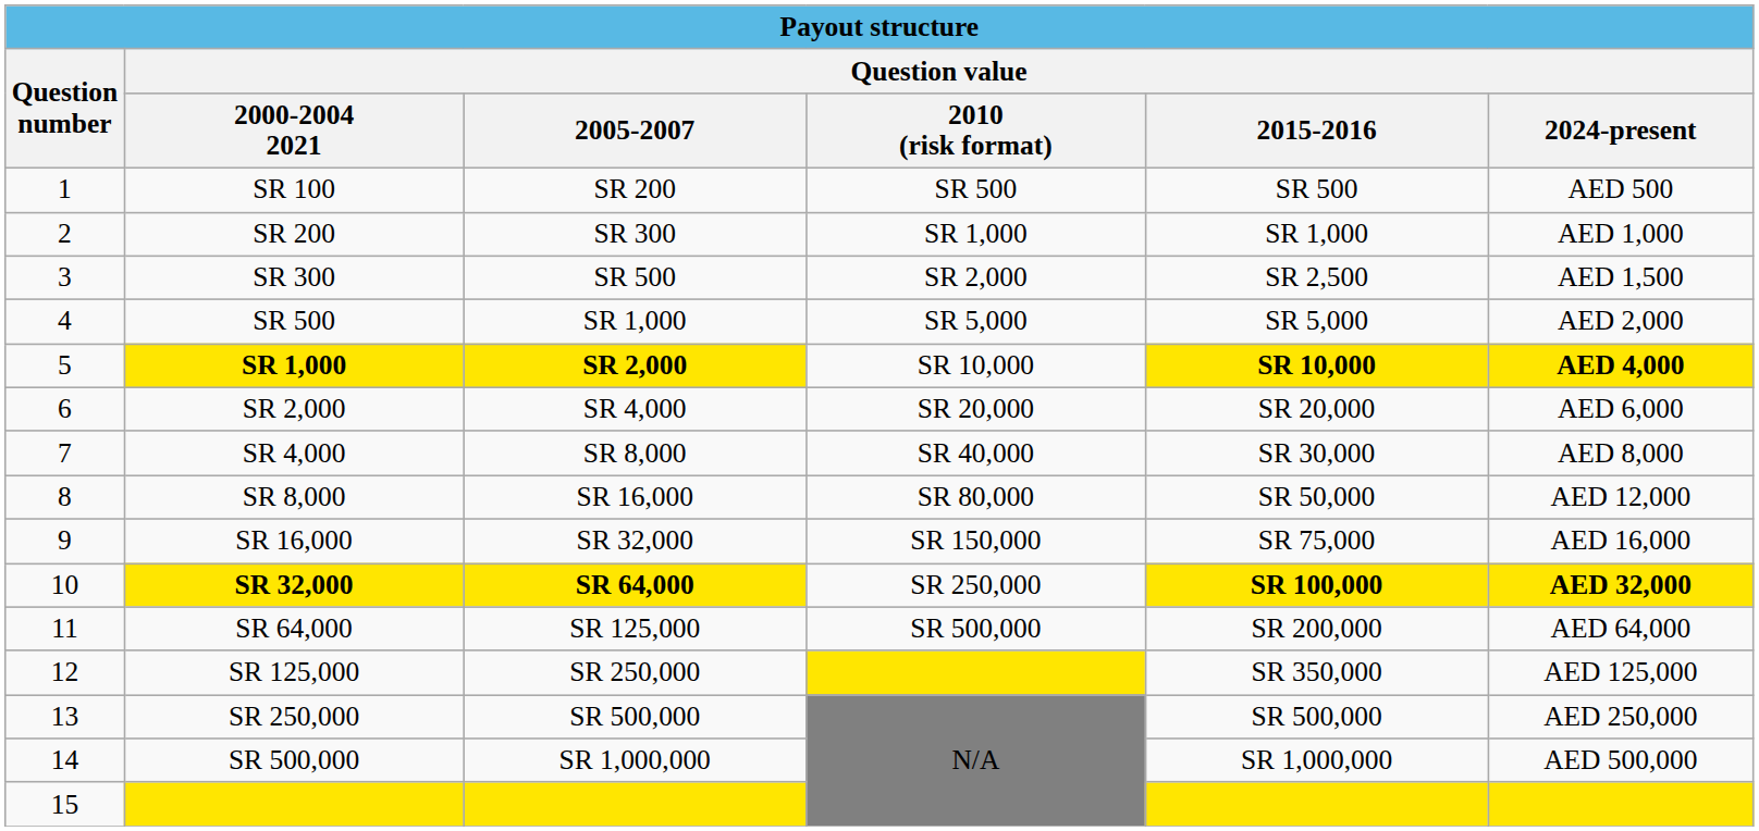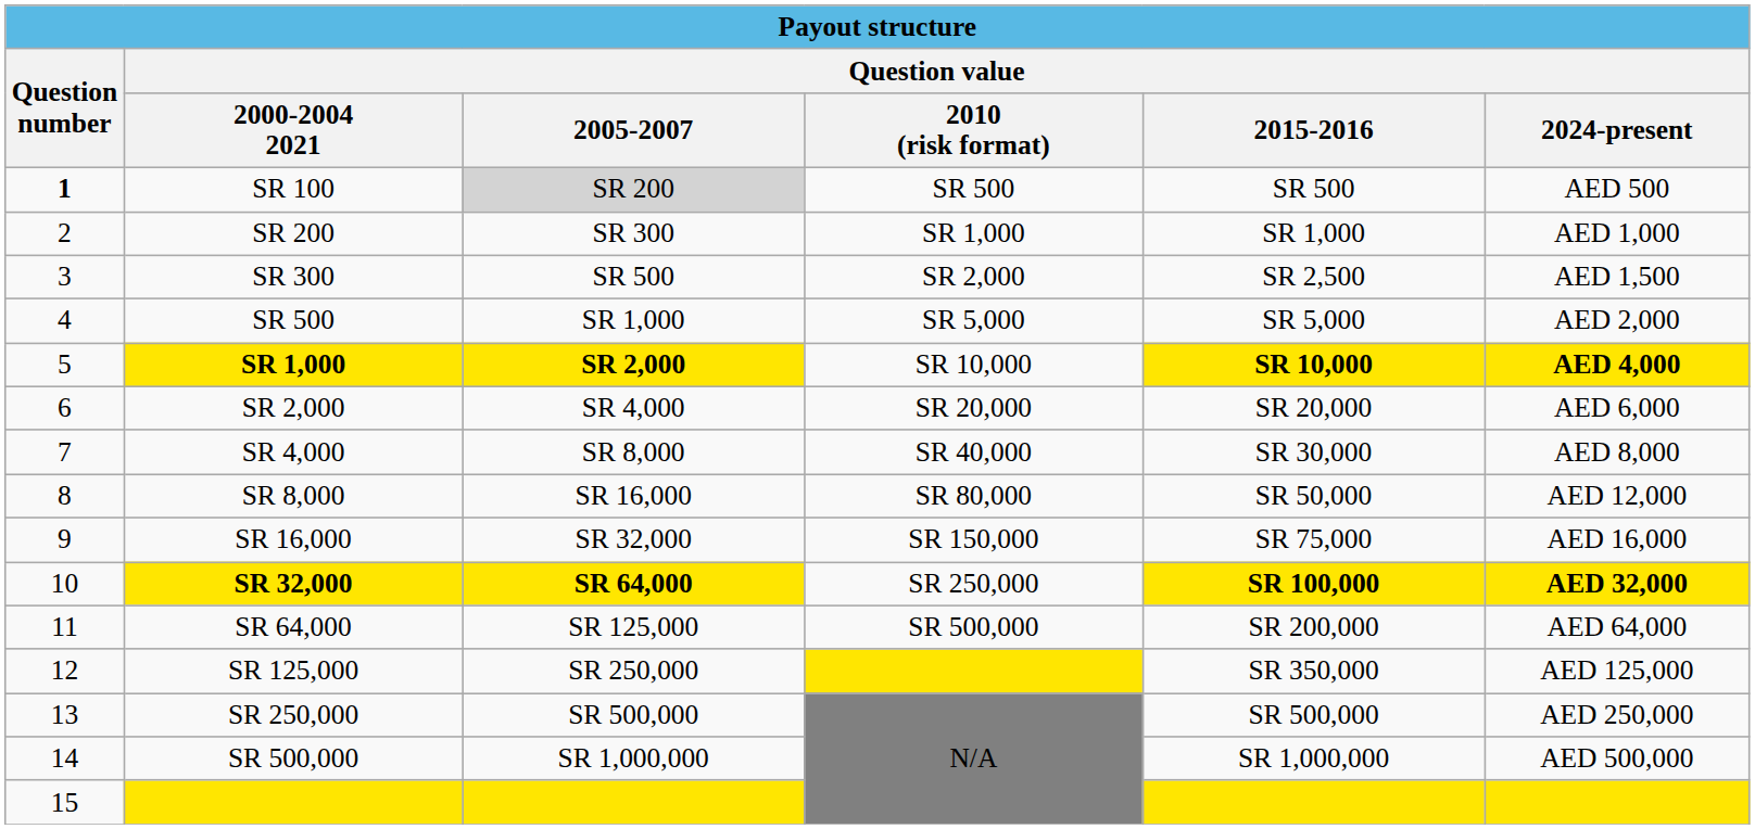SR 100 | Question number: normal -> bold
SR 100 | Question value / 2005-2007: no background -> lightgrey background
